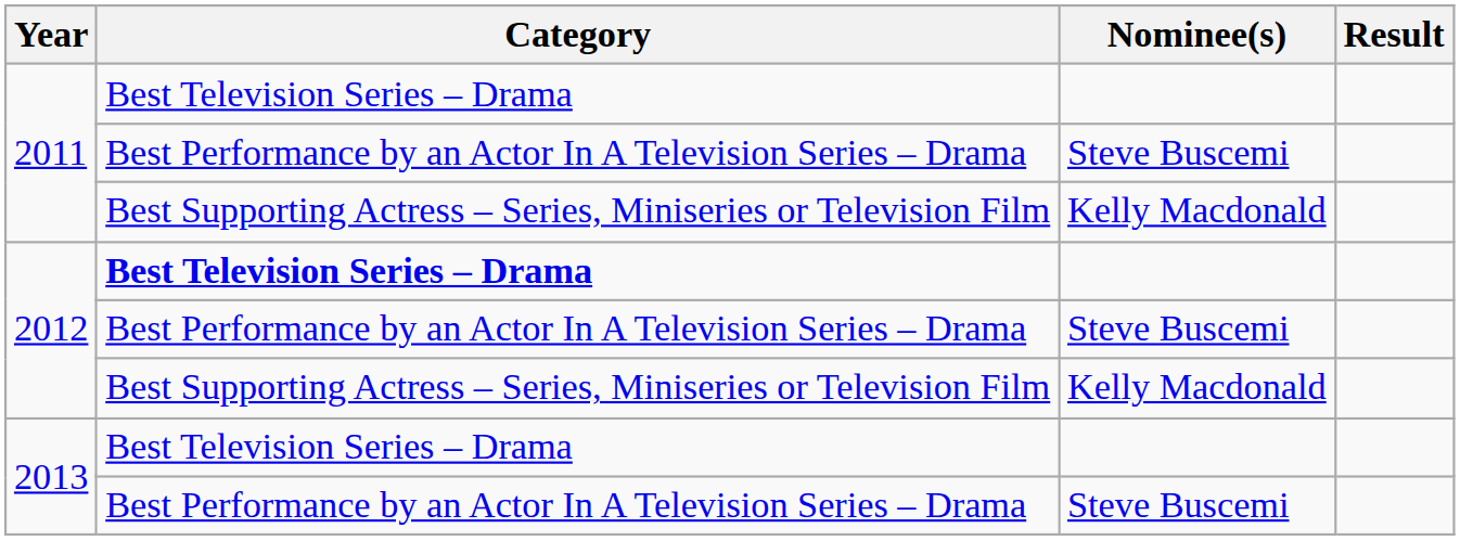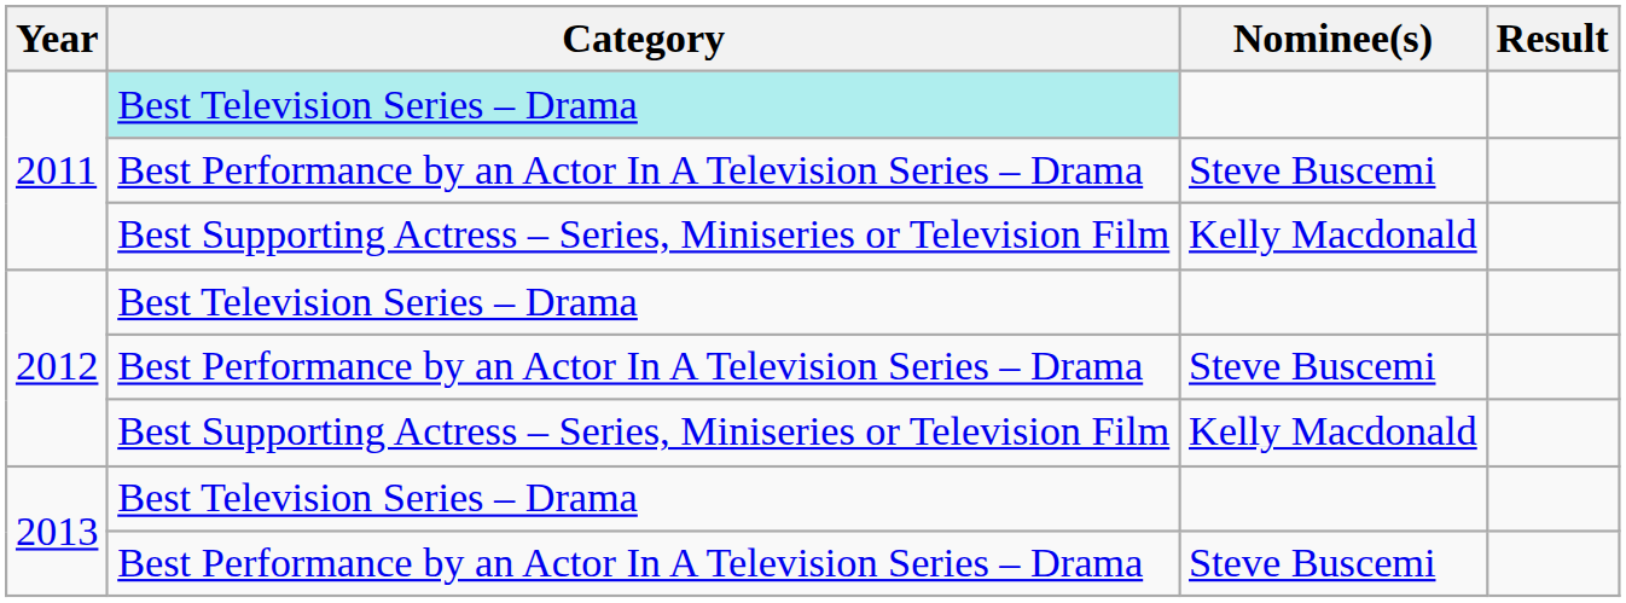2011 / Best Television Series – Drama | Category: no background -> paleturquoise background
2012 / Best Television Series – Drama | Category: bold -> normal
